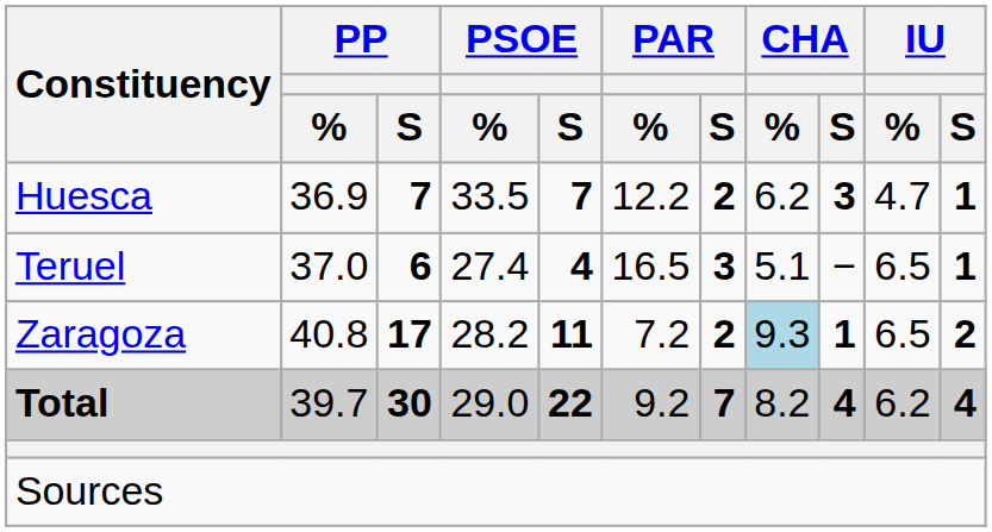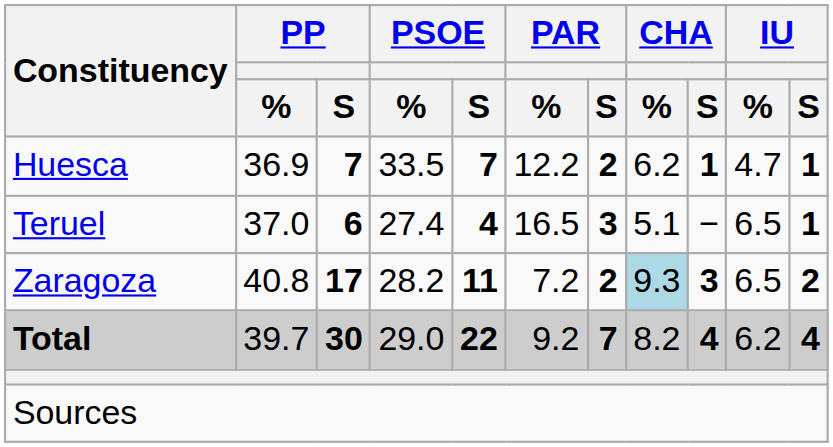Huesca | CHA / S: 3 -> 1
Zaragoza | CHA / S: 1 -> 3
